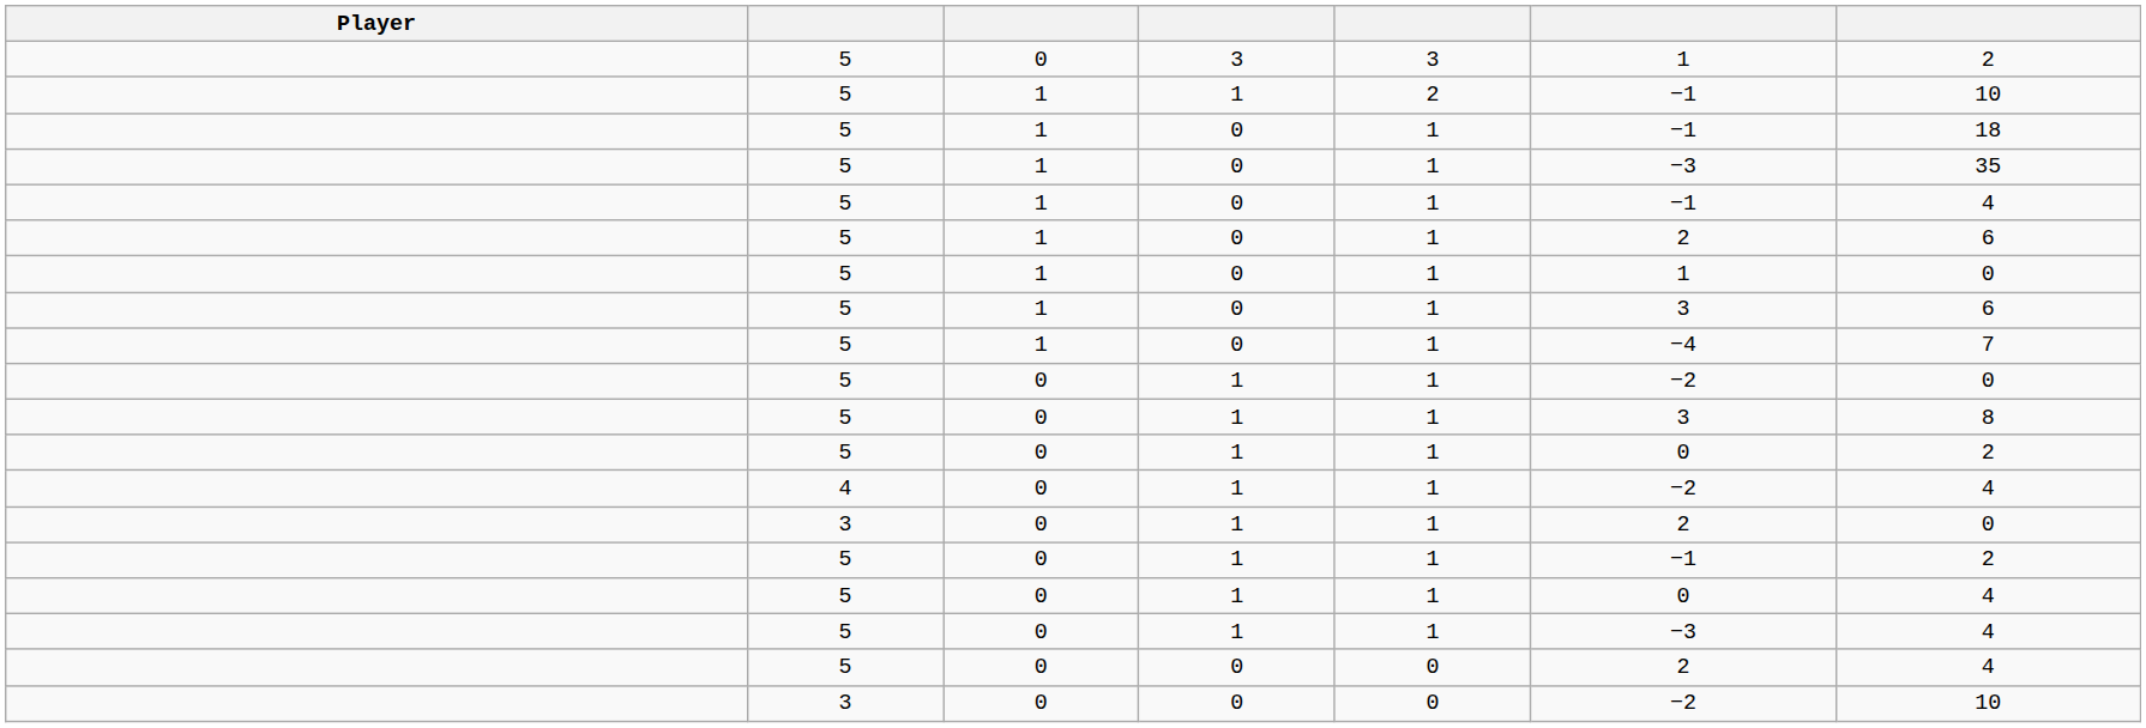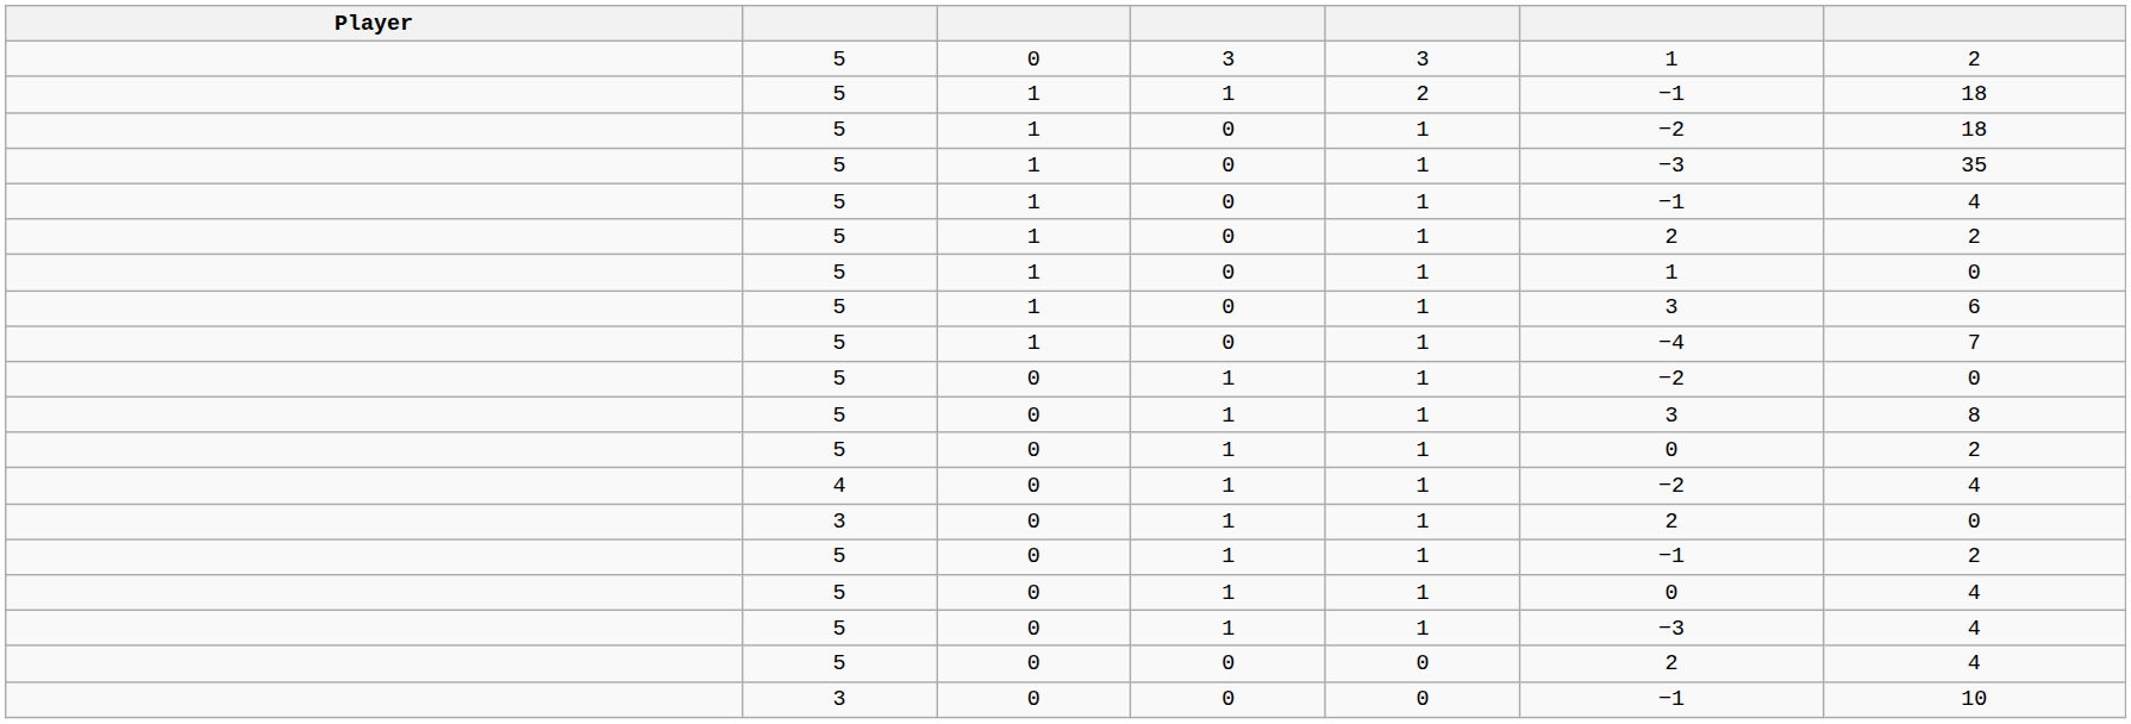row 3 | column 7: 10 -> 18
row 4 | column 6: −1 -> −2
row 7 | column 7: 6 -> 2
row 20 | column 6: −2 -> −1
